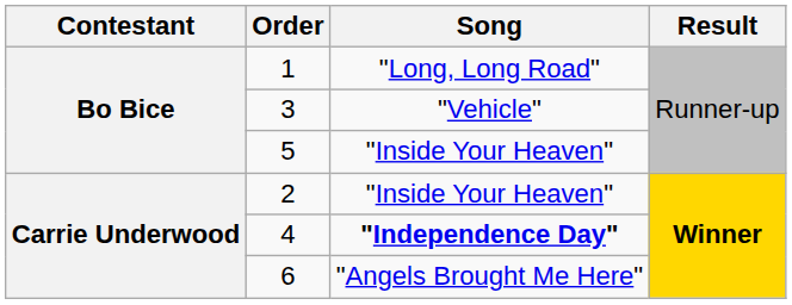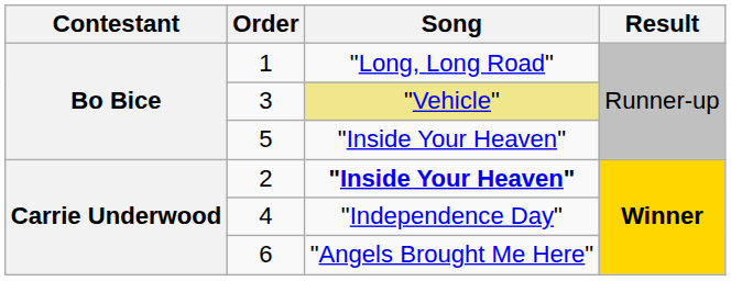3 | Song: no background -> khaki background
2 | Song: normal -> bold
4 | Song: bold -> normal
